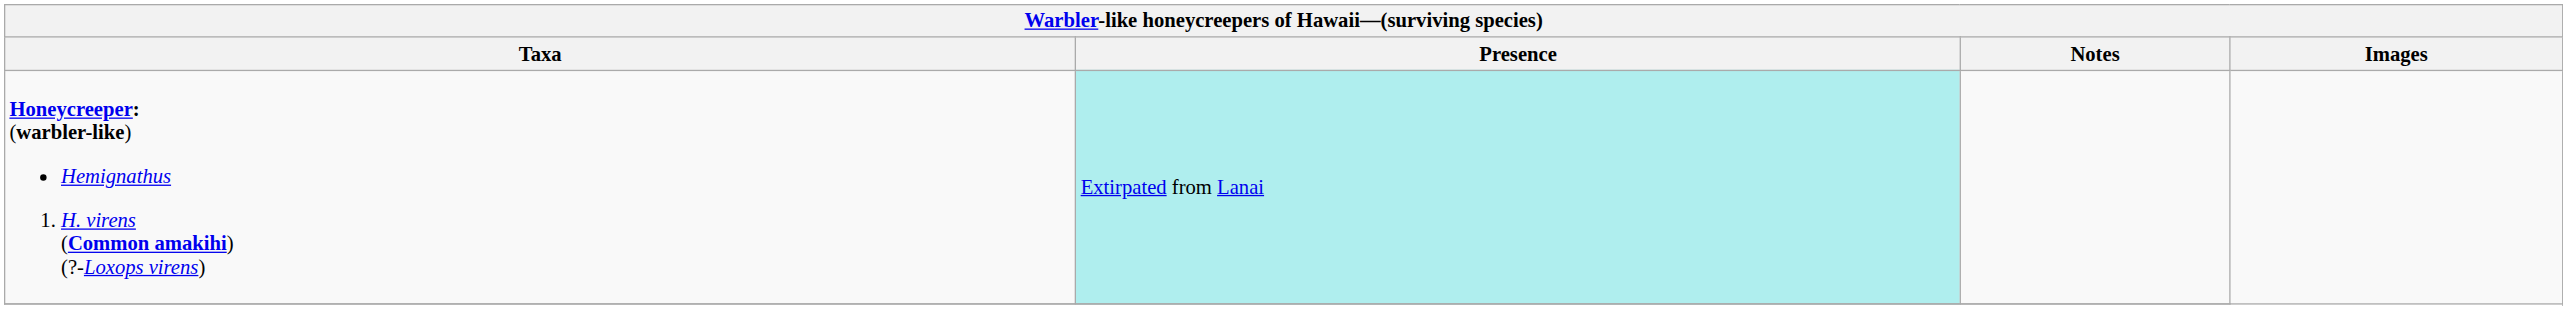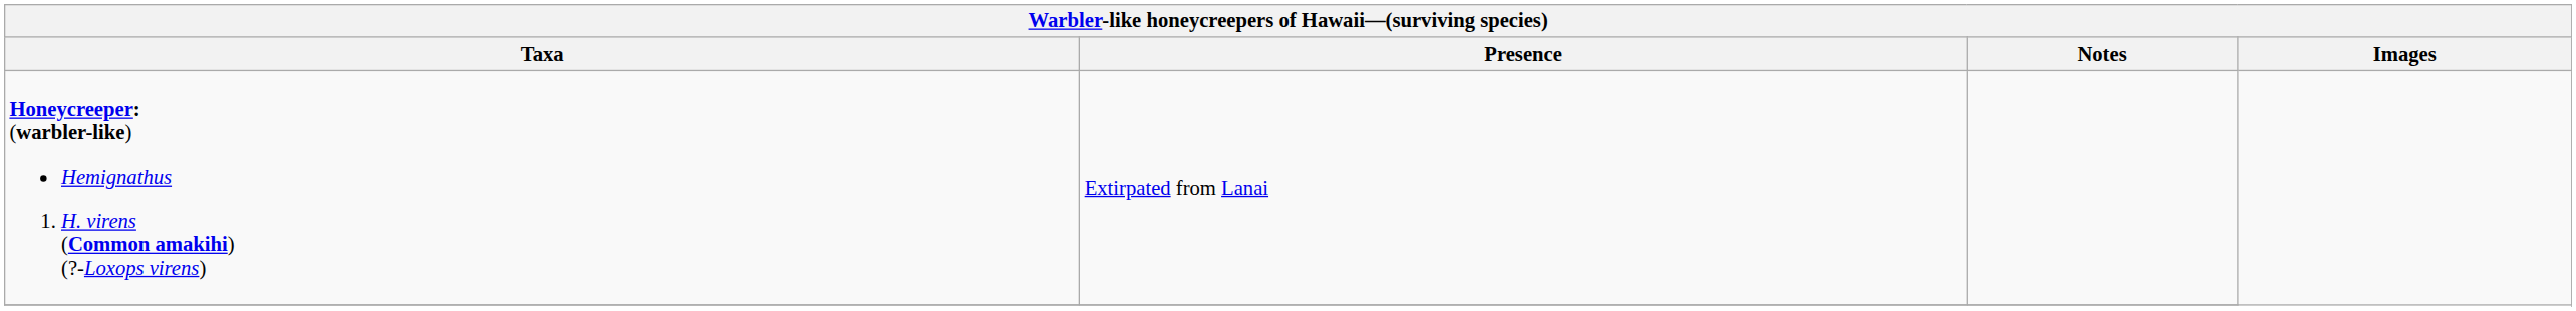row 3 | Presence: paleturquoise background -> no background
